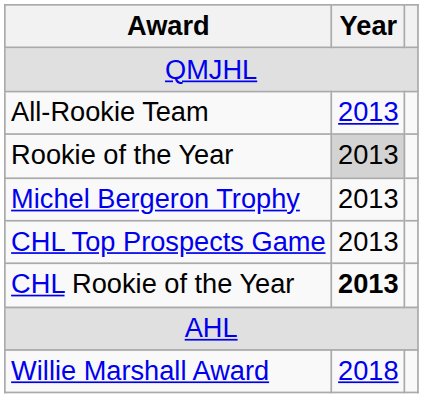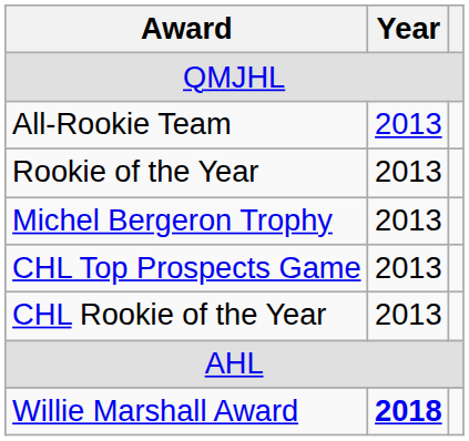Rookie of the Year | Year: lightgrey background -> no background
CHL Rookie of the Year | Year: bold -> normal
Willie Marshall Award | Year: normal -> bold
